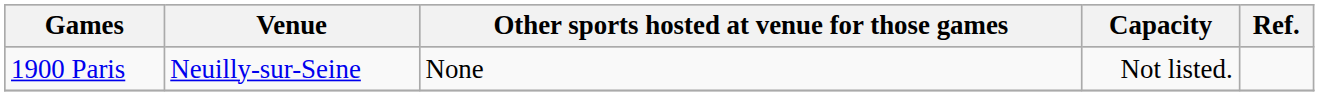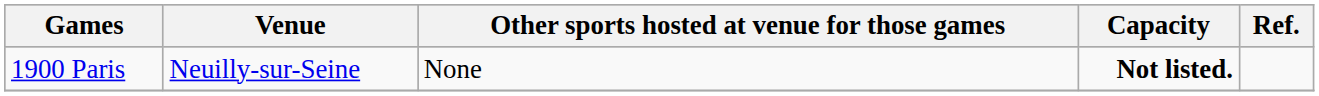1900 Paris | Capacity: normal -> bold
